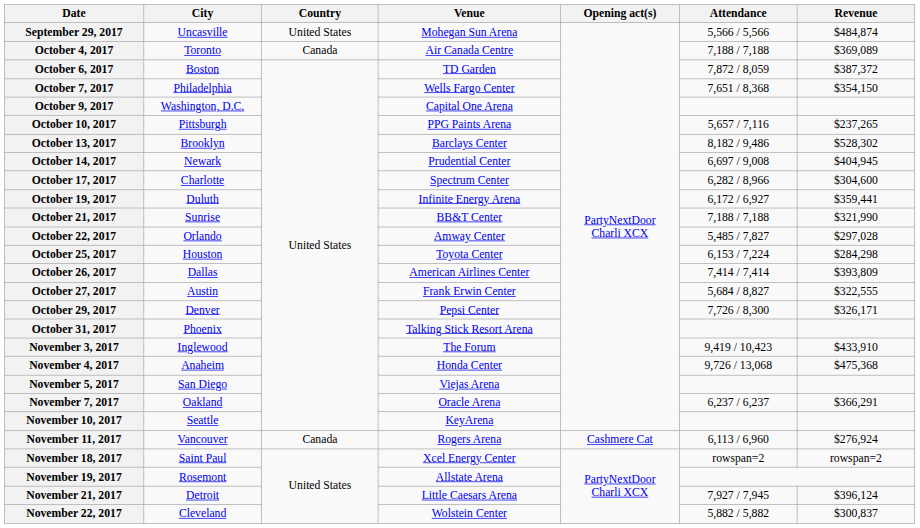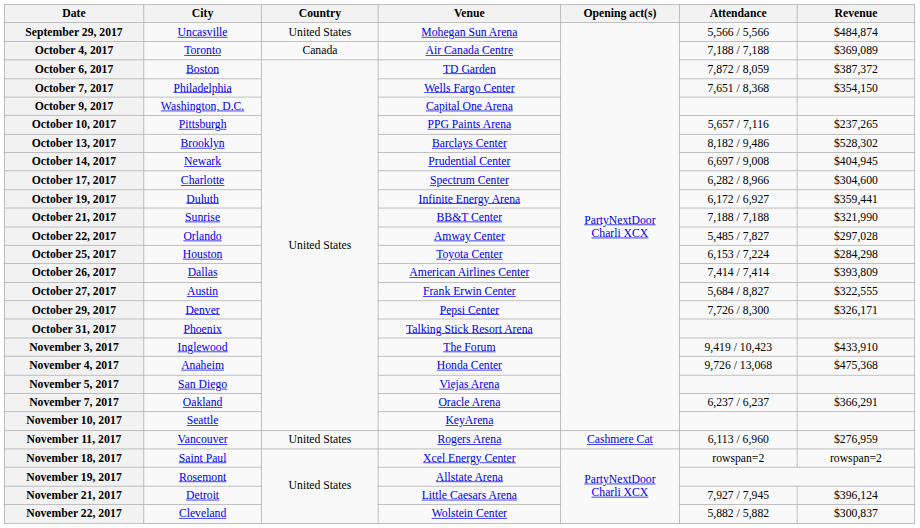November 11, 2017 | Country: Canada -> United States
November 11, 2017 | Revenue: $276,924 -> $276,959
